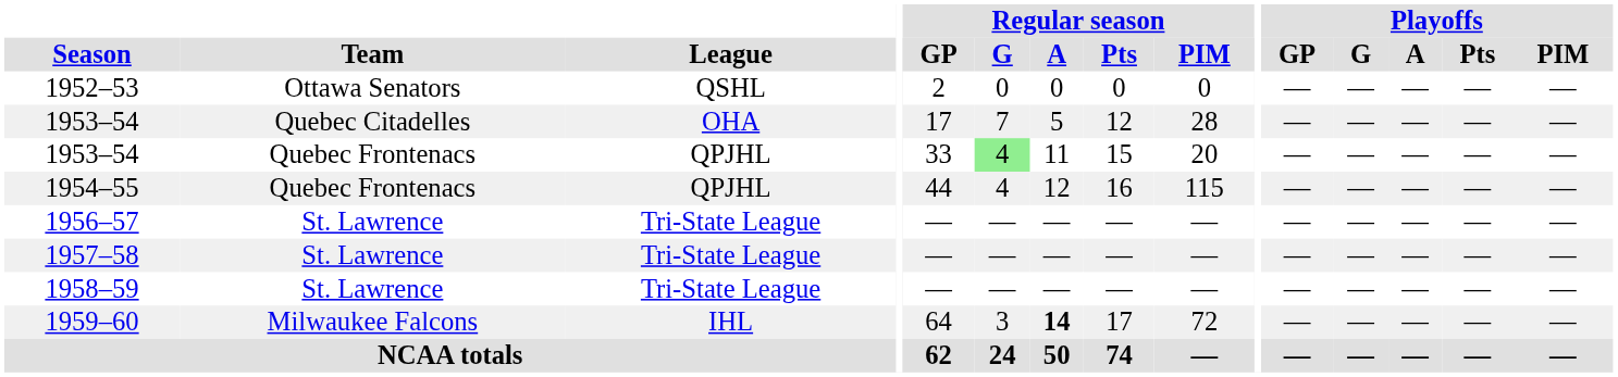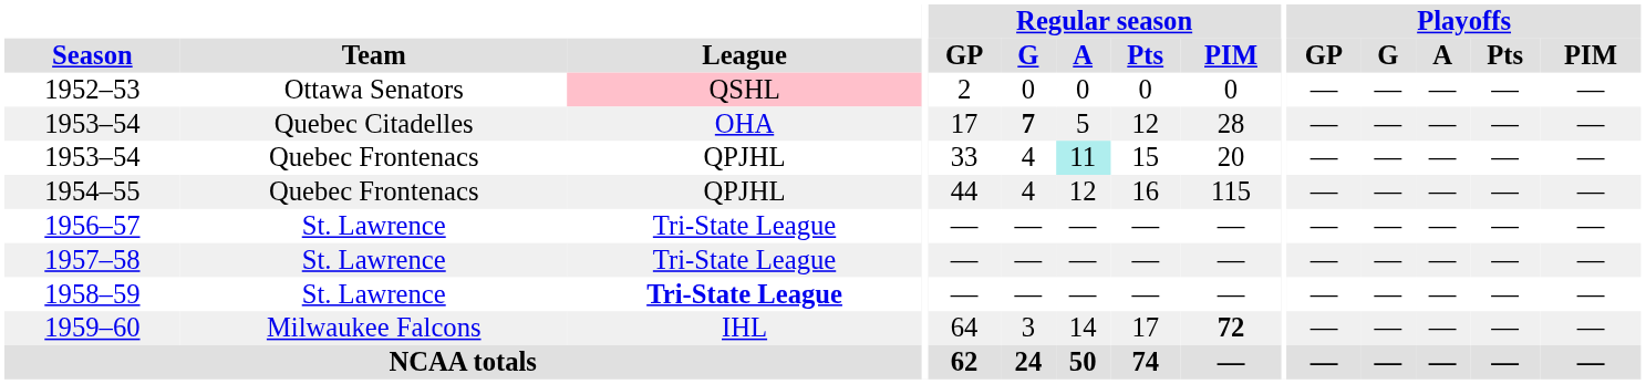1952–53 | League: no background -> pink background
1953–54 / Quebec Citadelles | Regular season / G: normal -> bold
1953–54 / Quebec Frontenacs | Regular season / G: lightgreen background -> no background
1953–54 / Quebec Frontenacs | Regular season / A: no background -> paleturquoise background
1958–59 | League: normal -> bold
1959–60 | Regular season / A: bold -> normal
1959–60 | Regular season / PIM: normal -> bold
